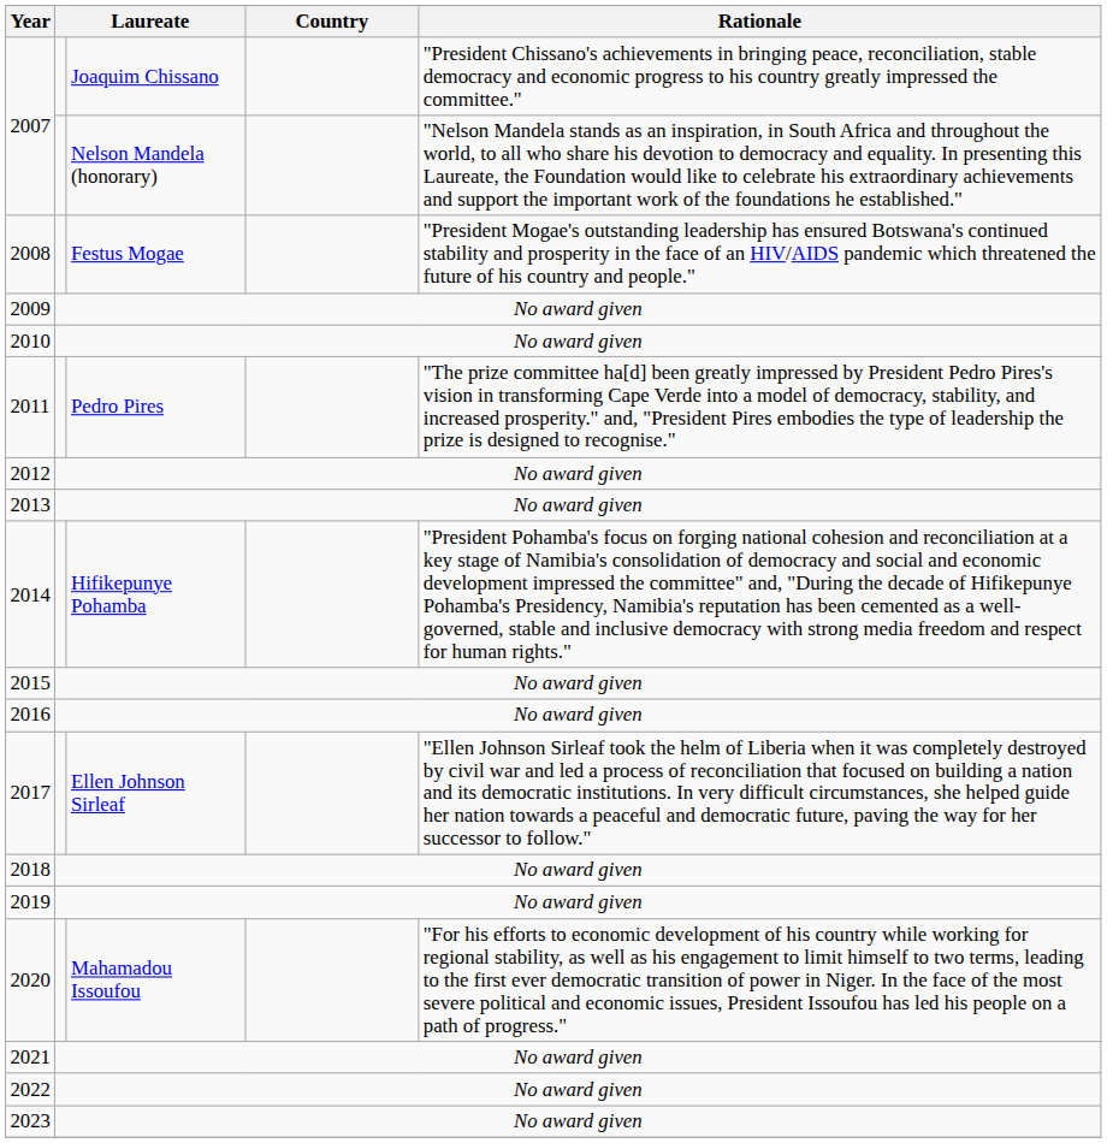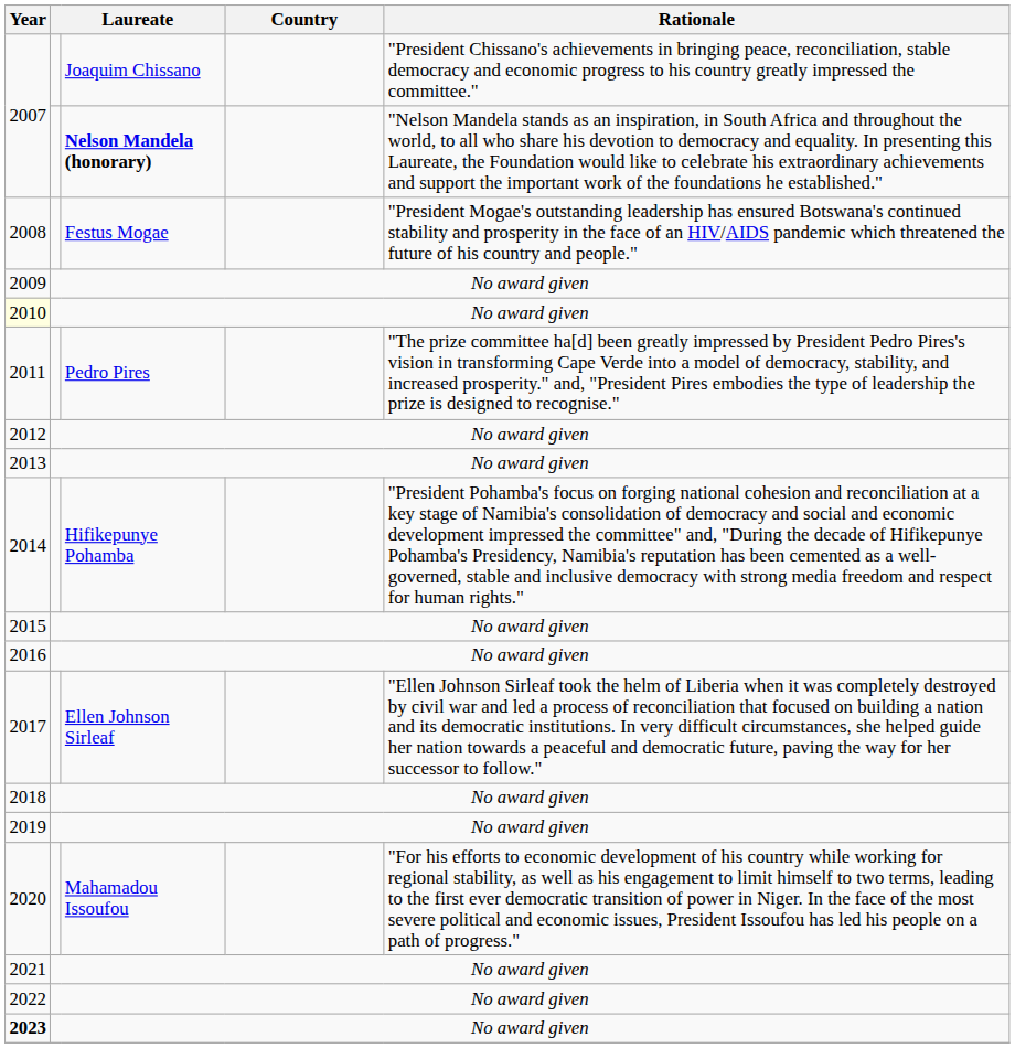2007 / Nelson Mandela (honorary) | column 3: normal -> bold
2010 | Year: no background -> lightyellow background
2023 | Year: normal -> bold
